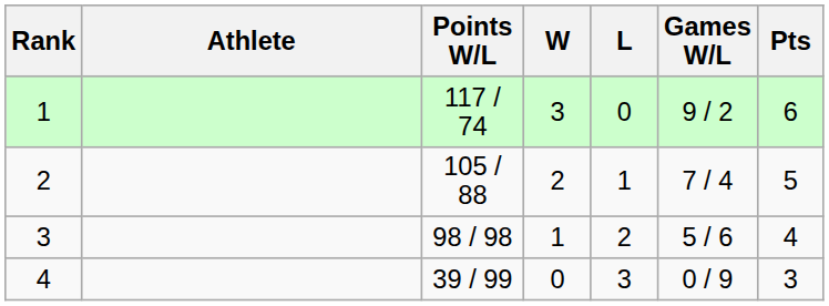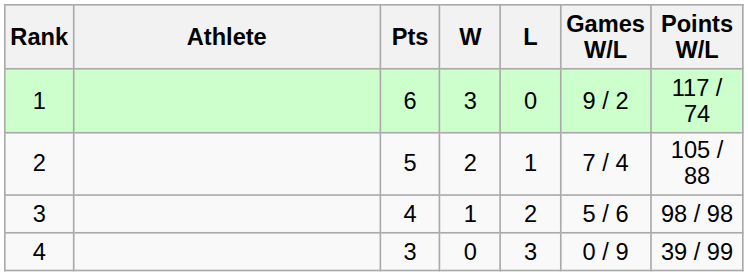columns swapped: Pts <-> Points W/L
